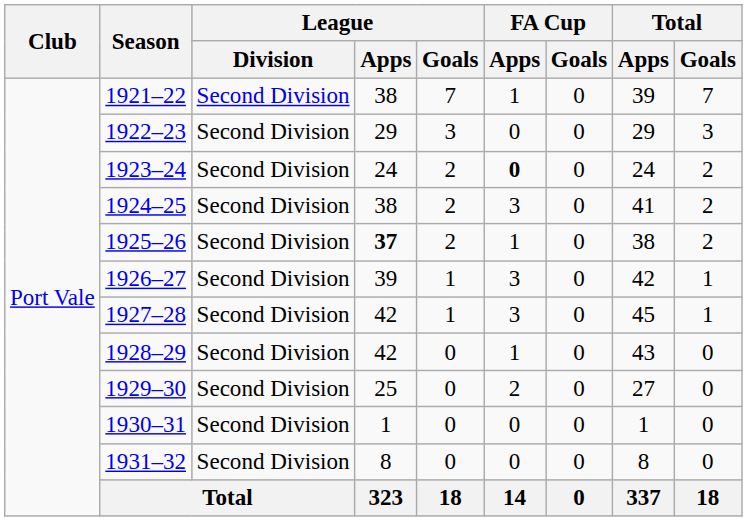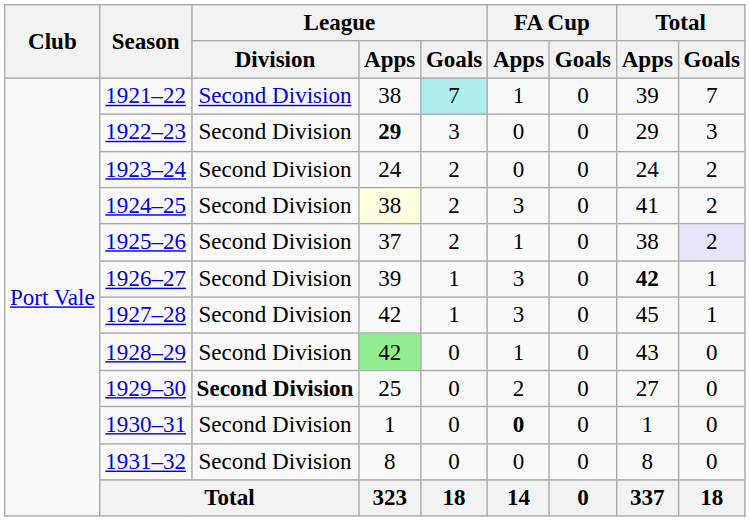1921–22 | League / Goals: no background -> paleturquoise background
1922–23 | League / Apps: normal -> bold
1923–24 | FA Cup / Apps: bold -> normal
1924–25 | League / Apps: no background -> lightyellow background
1925–26 | League / Apps: bold -> normal
1925–26 | Total / Goals: no background -> lavender background
1926–27 | Total / Apps: normal -> bold
1928–29 | League / Apps: no background -> lightgreen background
1929–30 | League / Division: normal -> bold
1930–31 | FA Cup / Apps: normal -> bold
